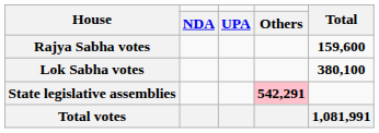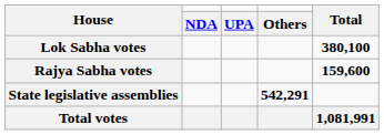rows swapped: Lok Sabha votes <-> Rajya Sabha votes
State legislative assemblies | Others: pink background -> no background
